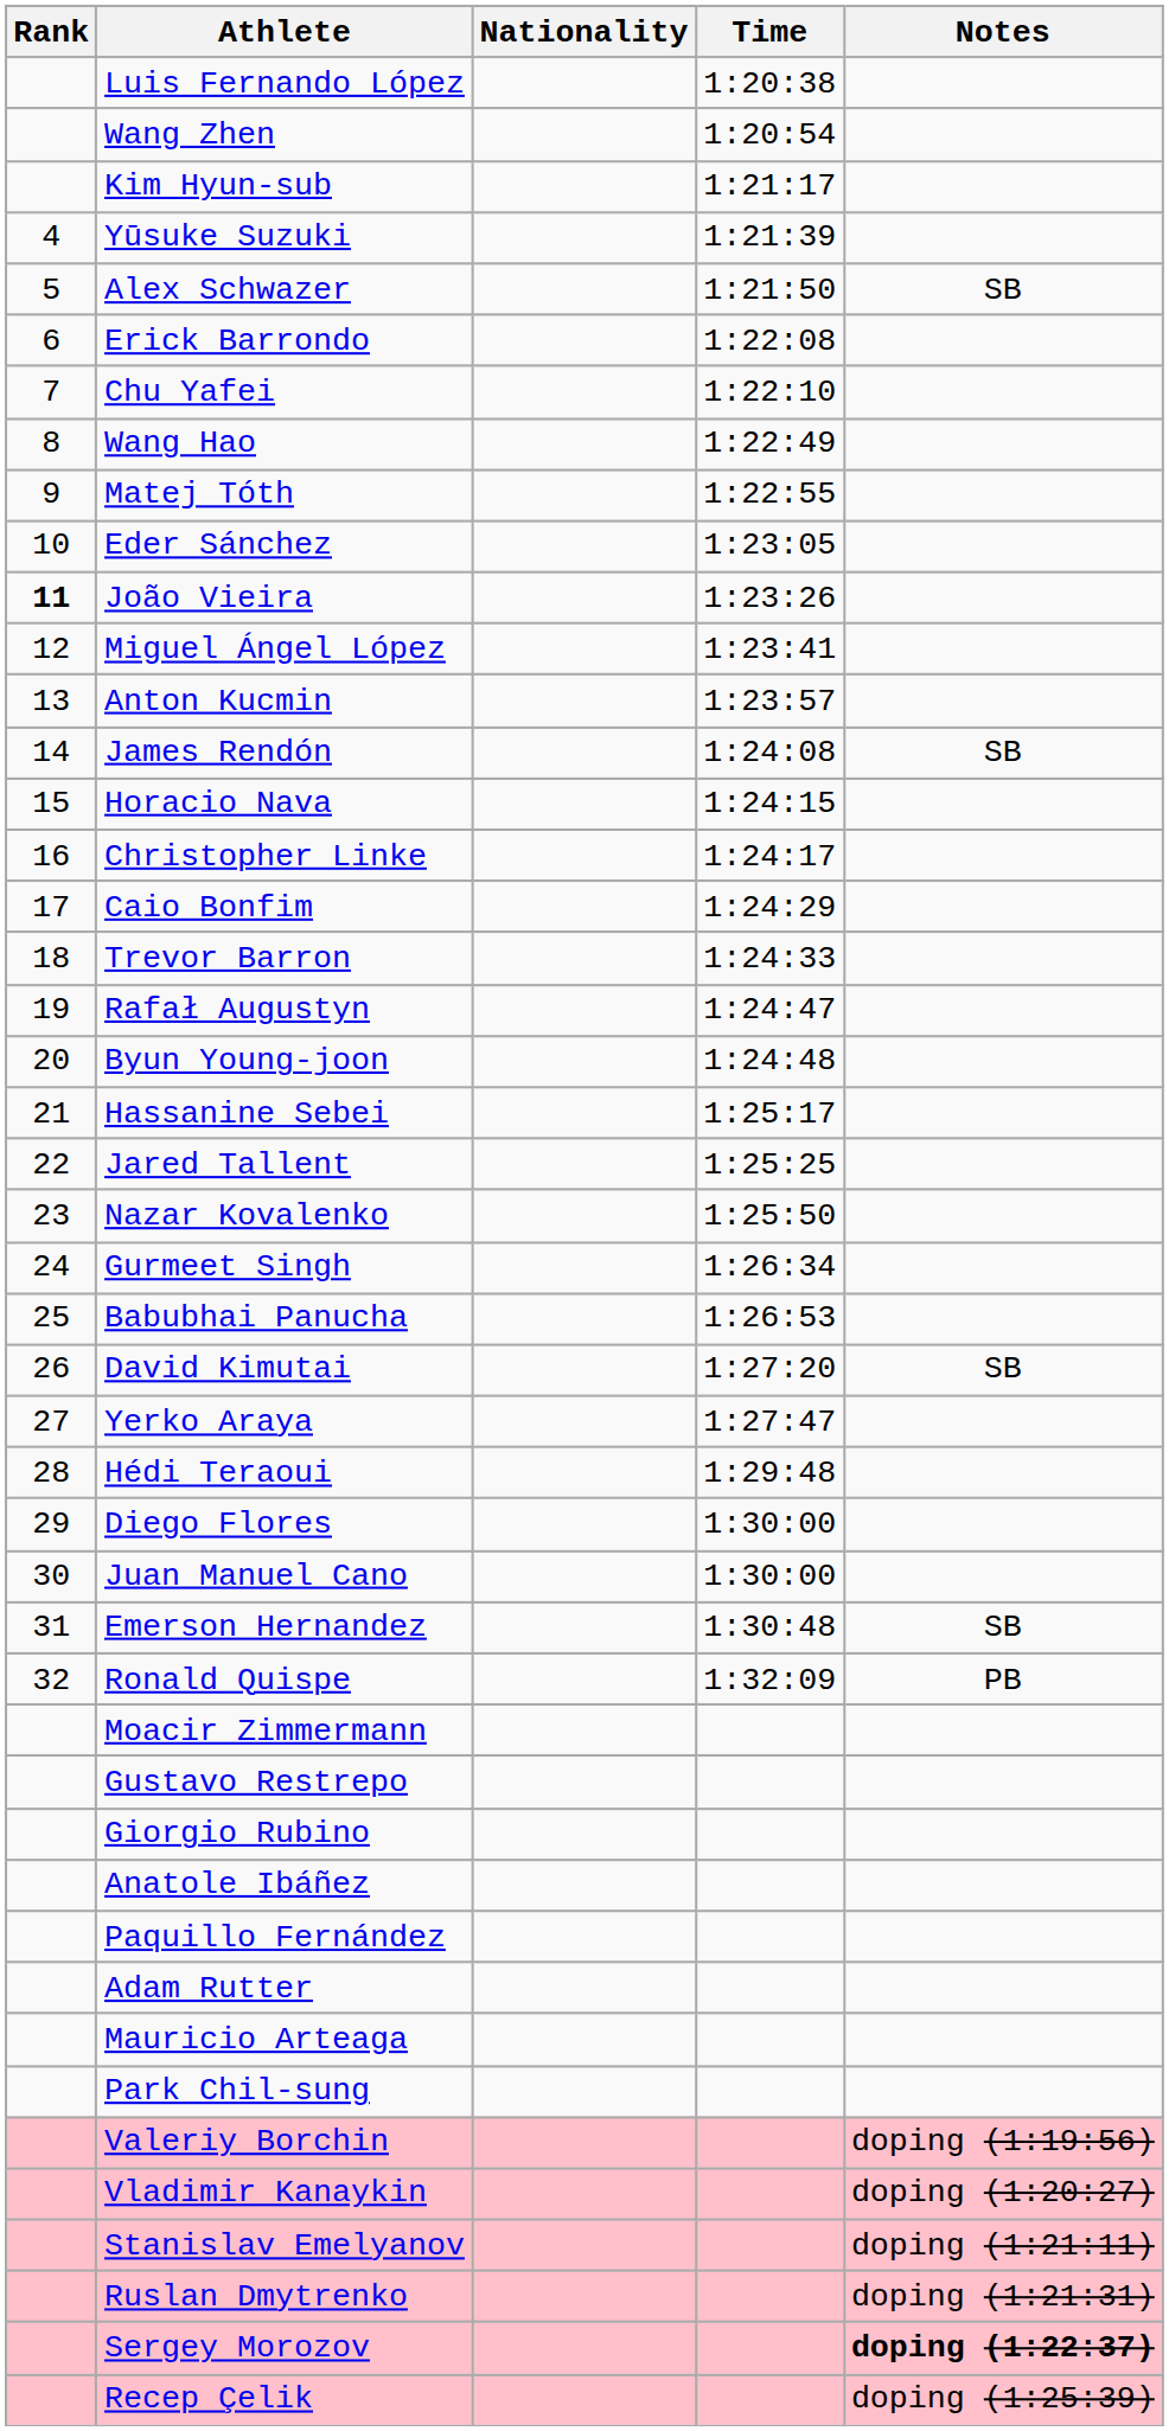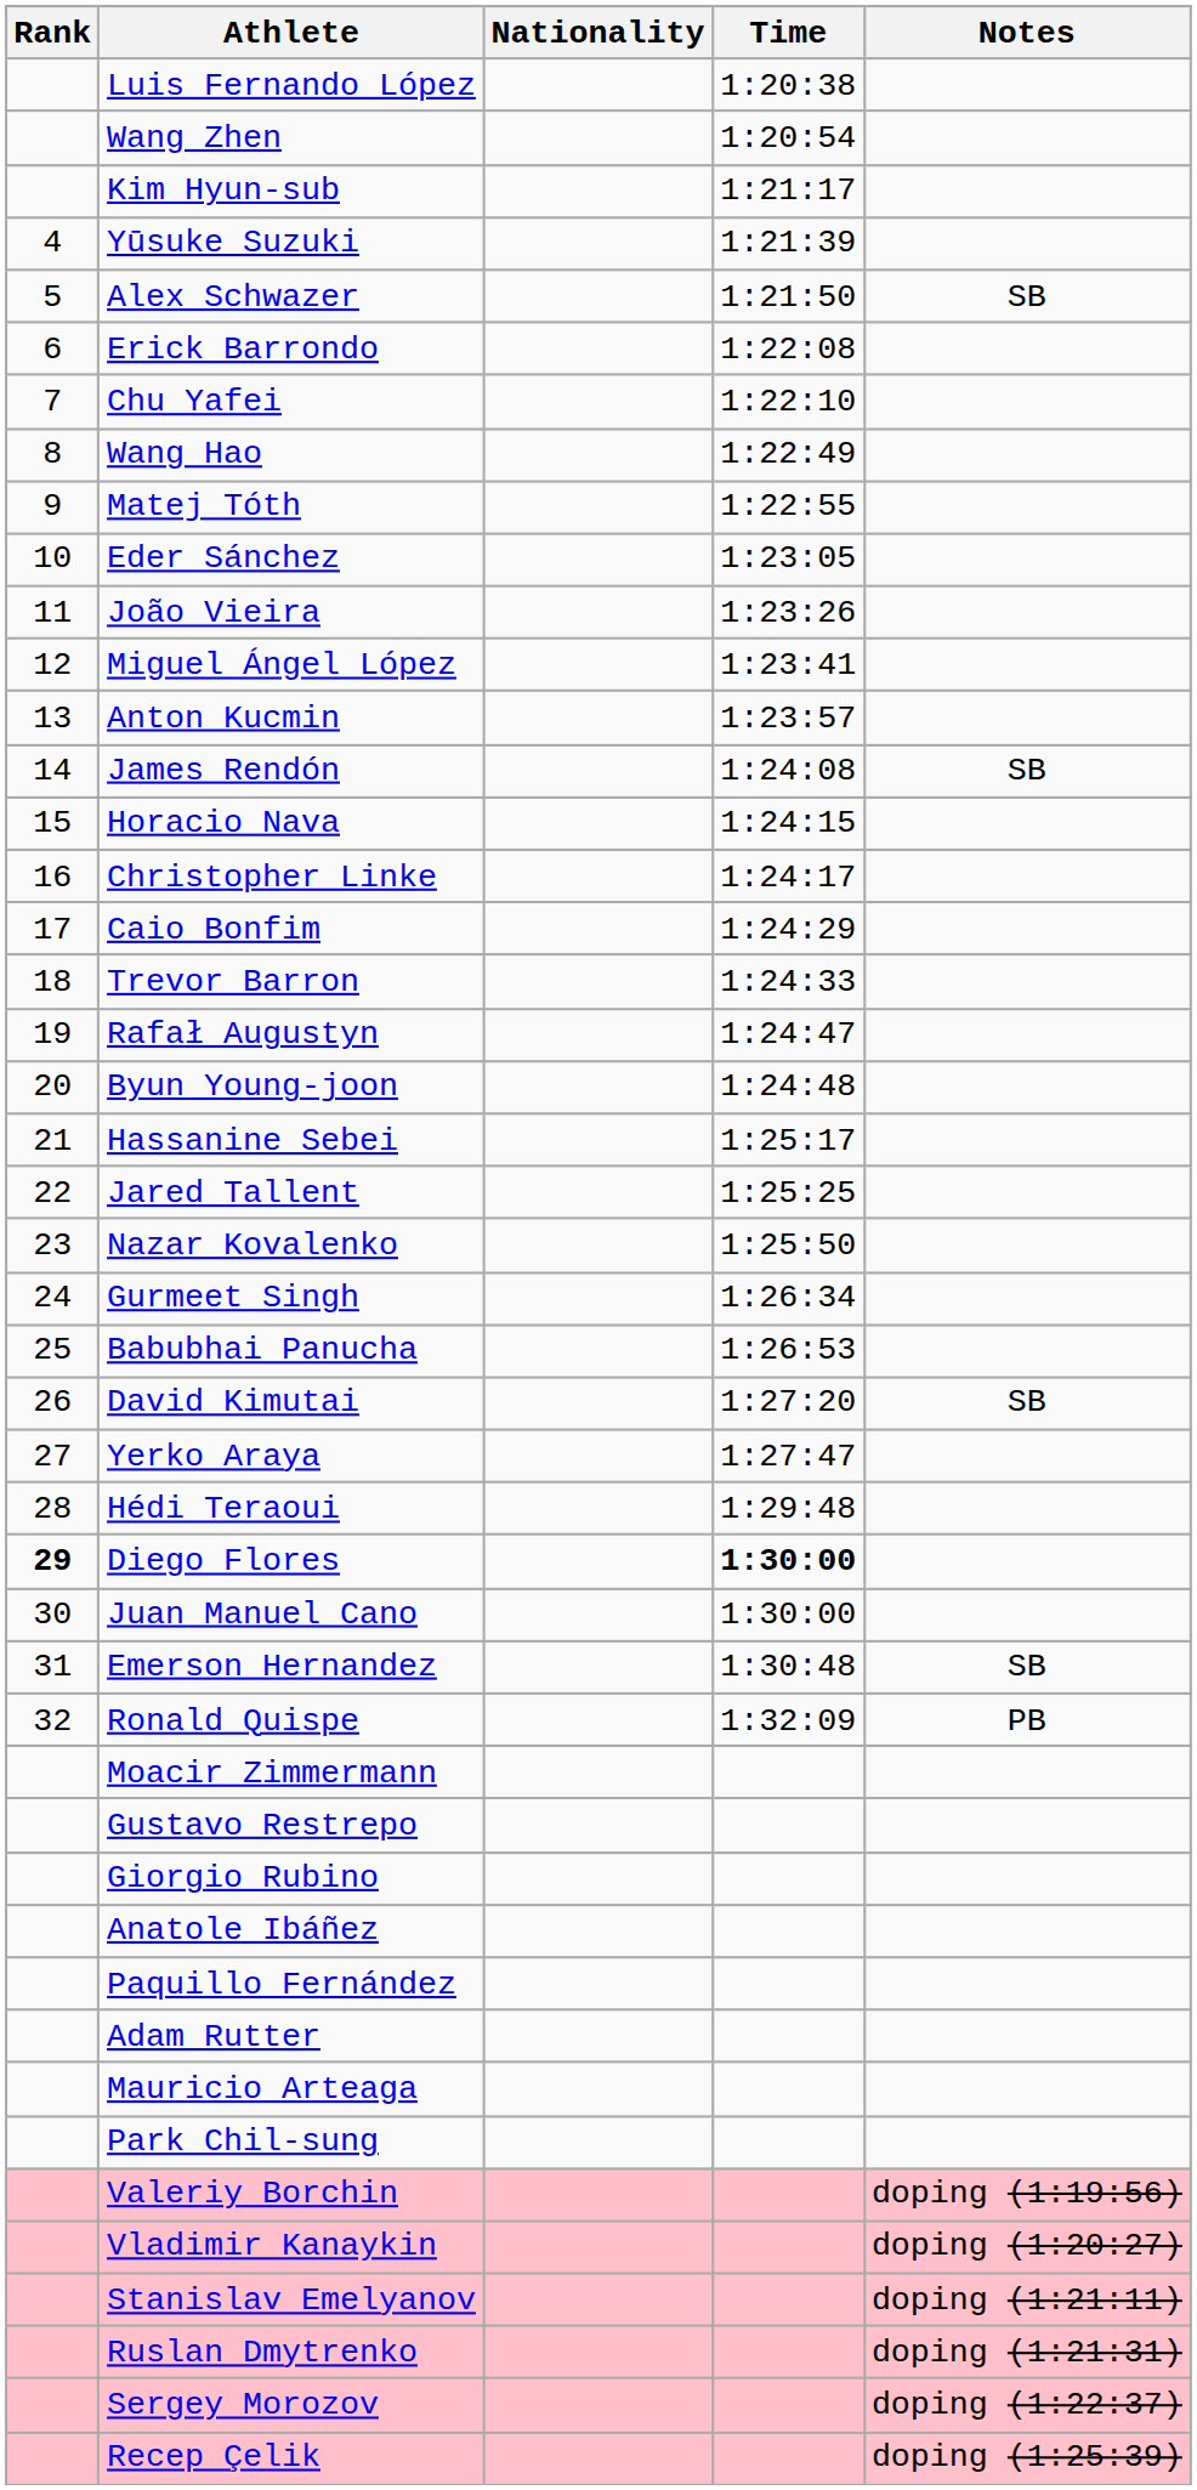João Vieira | Rank: bold -> normal
Diego Flores | Rank: normal -> bold
Diego Flores | Time: normal -> bold
Sergey Morozov | Notes: bold -> normal
